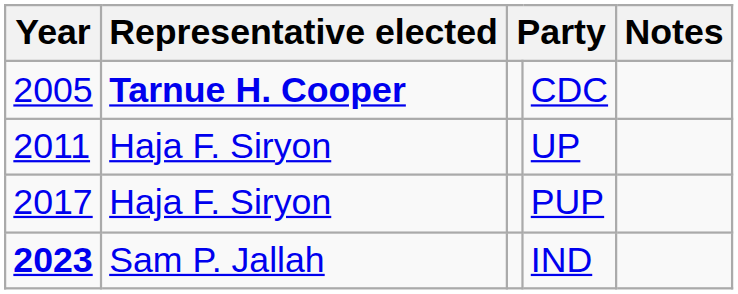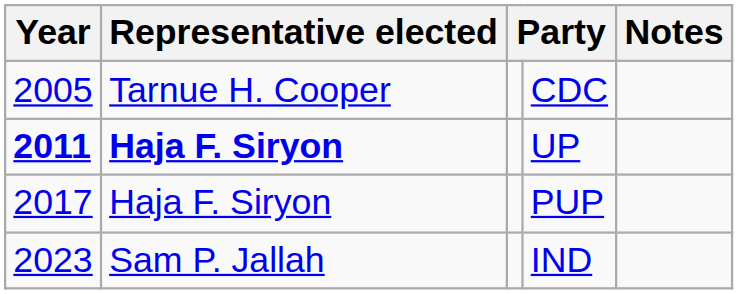CDC | Representative elected: bold -> normal
UP | Year: normal -> bold
UP | Representative elected: normal -> bold
IND | Year: bold -> normal
